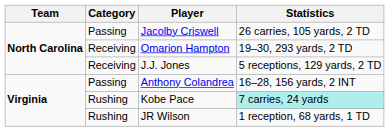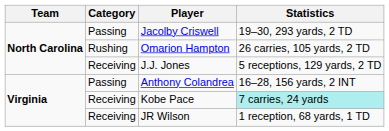Jacolby Criswell | Statistics: 26 carries, 105 yards, 2 TD -> 19–30, 293 yards, 2 TD
Omarion Hampton | Category: Receiving -> Rushing
Omarion Hampton | Statistics: 19–30, 293 yards, 2 TD -> 26 carries, 105 yards, 2 TD
Kobe Pace | Category: Rushing -> Receiving
JR Wilson | Category: Rushing -> Receiving
